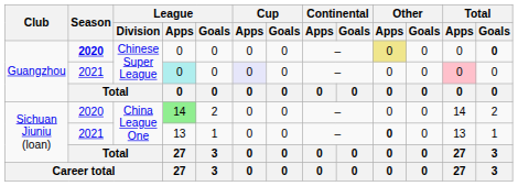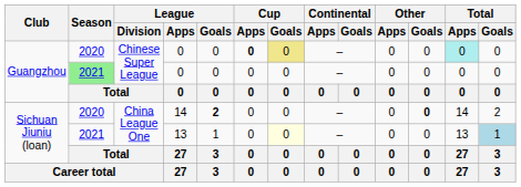row 3 | Season: bold -> normal
row 3 | Cup / Apps: normal -> bold
row 3 | Cup / Goals: no background -> khaki background
row 3 | Other / Apps: khaki background -> no background
row 3 | Total / Apps: no background -> paleturquoise background
row 3 | Total / Goals: bold -> normal
row 4 | Season: no background -> lightgreen background
row 4 | League / Apps: paleturquoise background -> no background
row 4 | Cup / Apps: lavender background -> no background
row 4 | Total / Apps: pink background -> no background
row 6 | League / Apps: lightgreen background -> no background
row 6 | League / Goals: normal -> bold
row 6 | Other / Goals: normal -> bold
row 7 | Cup / Goals: no background -> lightyellow background
row 7 | Other / Apps: bold -> normal
row 7 | Total / Goals: no background -> lightblue background
